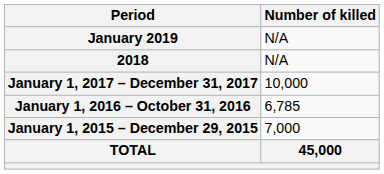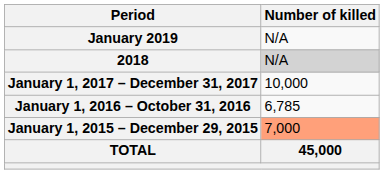2018 | Number of killed: no background -> lightgrey background
January 1, 2015 – December 29, 2015 | Number of killed: no background -> lightsalmon background
